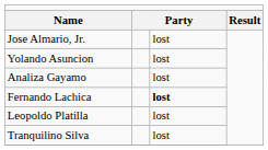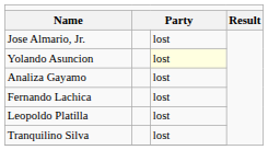Yolando Asuncion | column 3: no background -> lightyellow background
Fernando Lachica | column 3: bold -> normal
